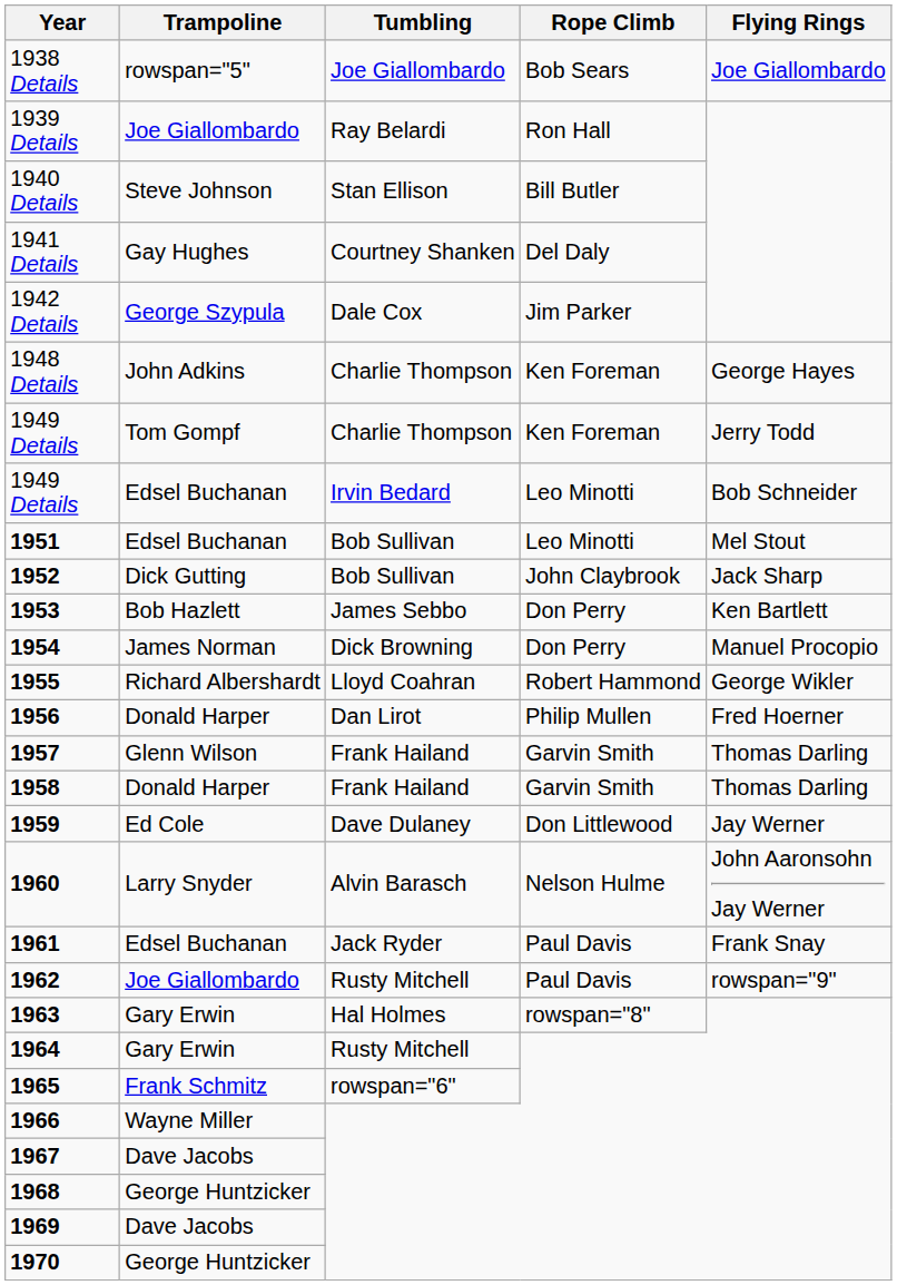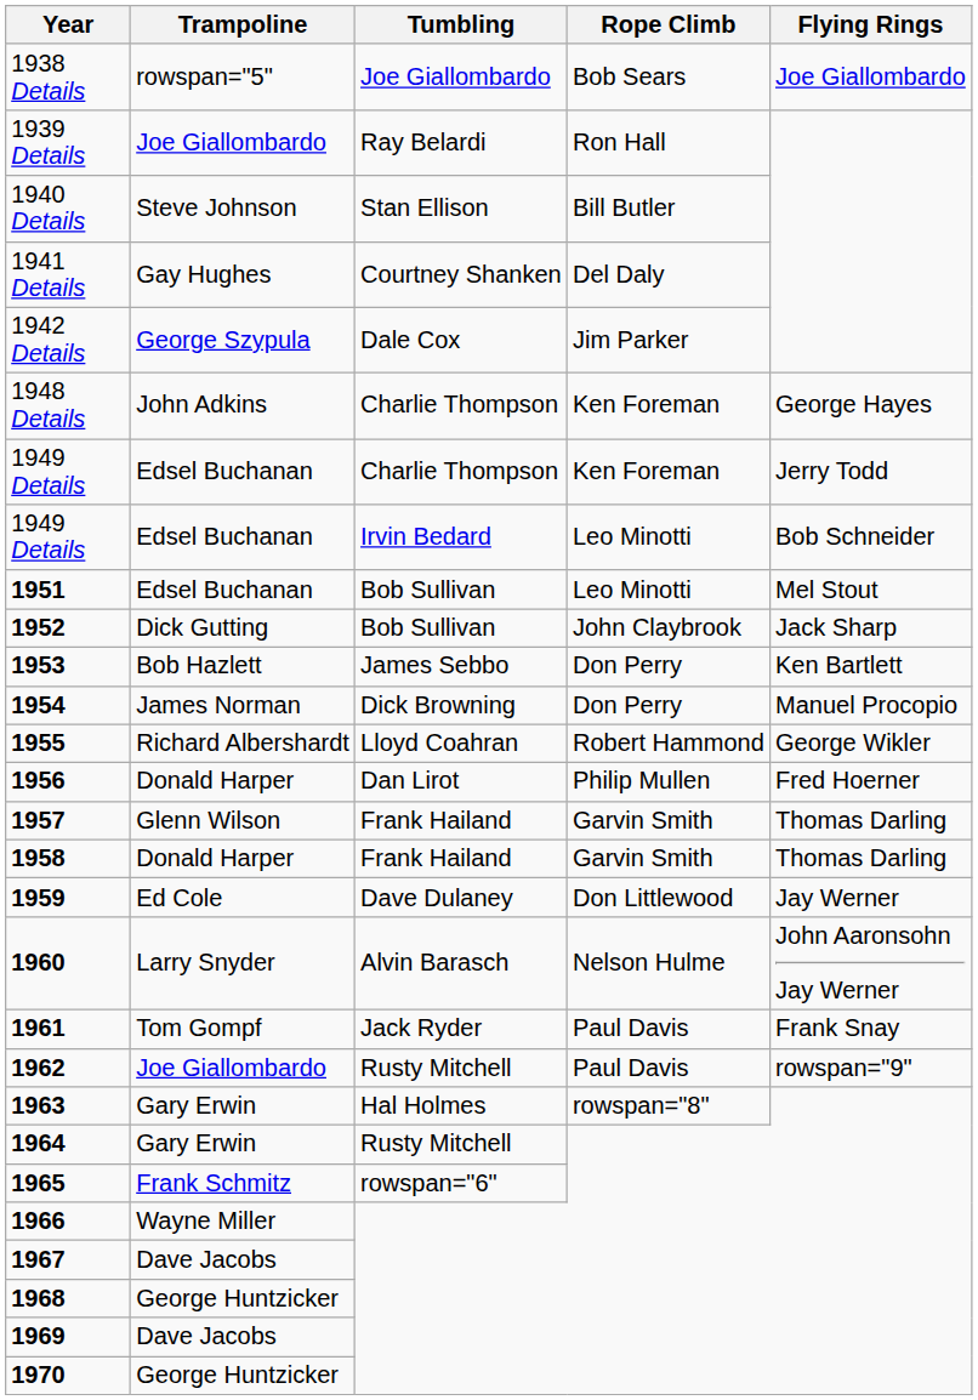1949 Details / Charlie Thompson | Trampoline: Tom Gompf -> Edsel Buchanan
1961 | Trampoline: Edsel Buchanan -> Tom Gompf
